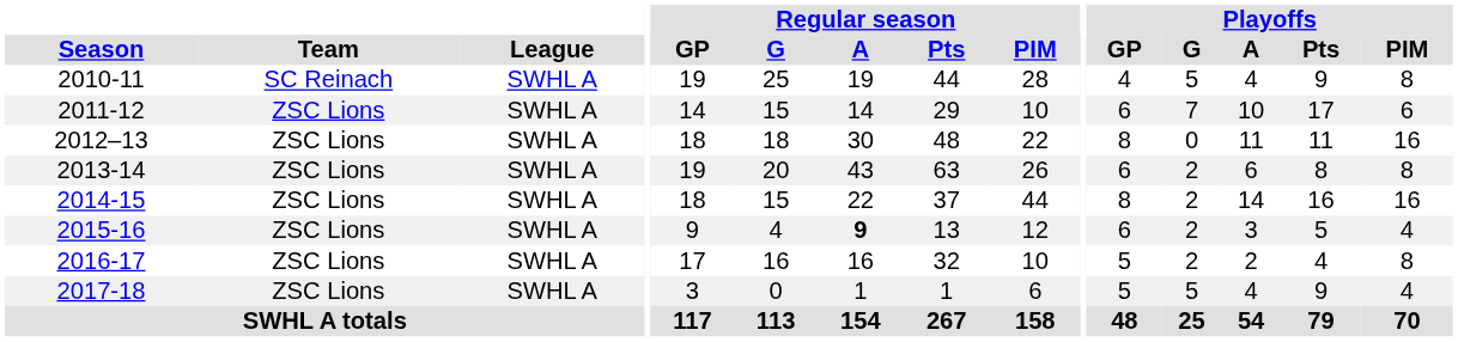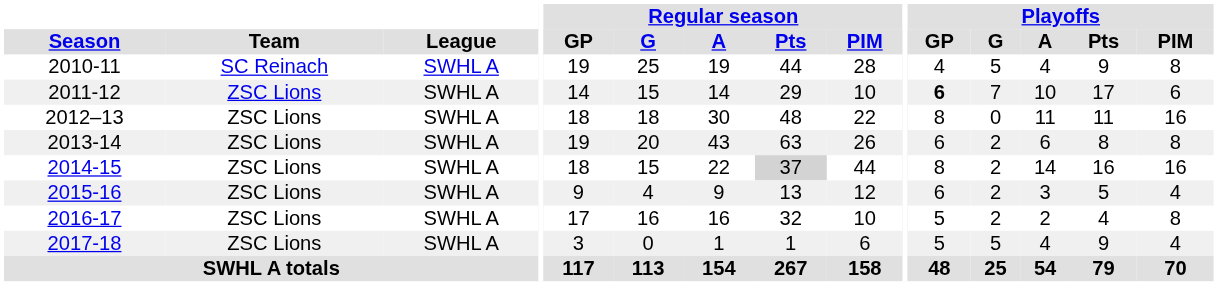2011-12 | Playoffs / GP: normal -> bold
2014-15 | Regular season / Pts: no background -> lightgrey background
2015-16 | Regular season / A: bold -> normal
